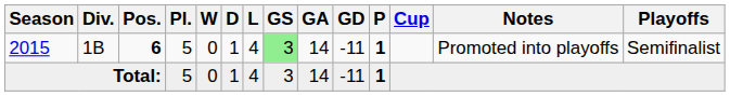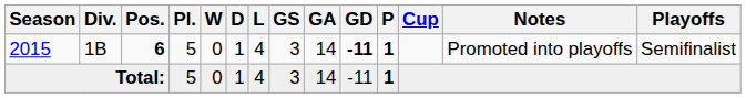2015 | GS: lightgreen background -> no background
2015 | GD: normal -> bold
